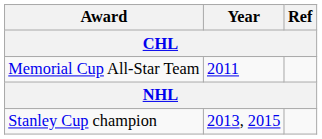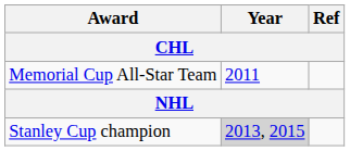Stanley Cup champion | Year: no background -> lightgrey background
